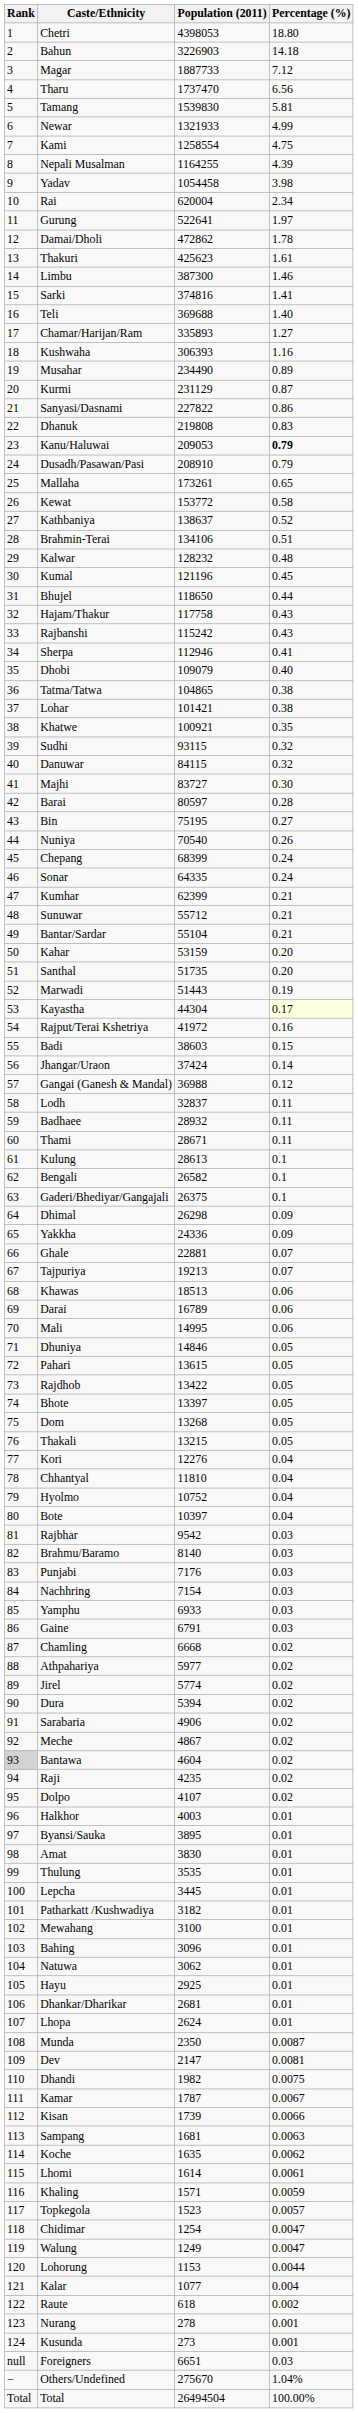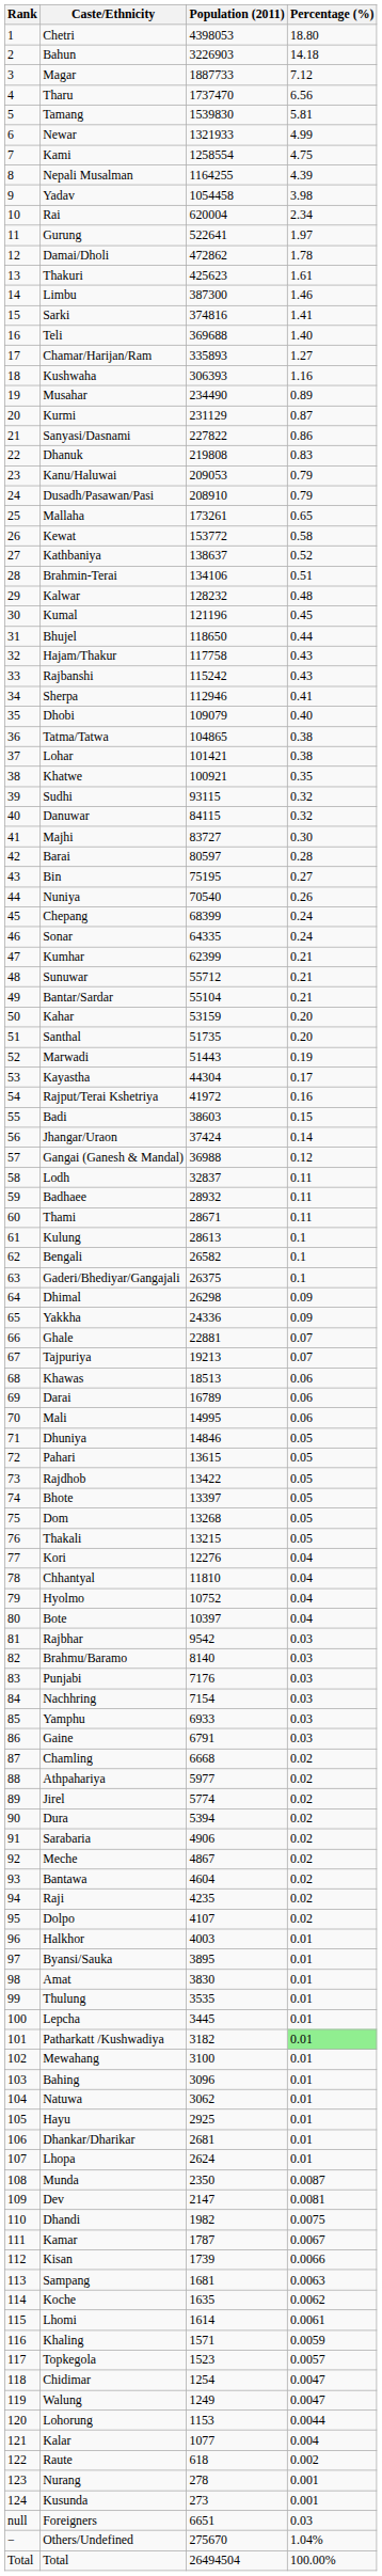Kanu/Haluwai | Percentage (%): bold -> normal
Kayastha | Percentage (%): lightyellow background -> no background
Bantawa | Rank: lightgrey background -> no background
Patharkatt /Kushwadiya | Percentage (%): no background -> lightgreen background
